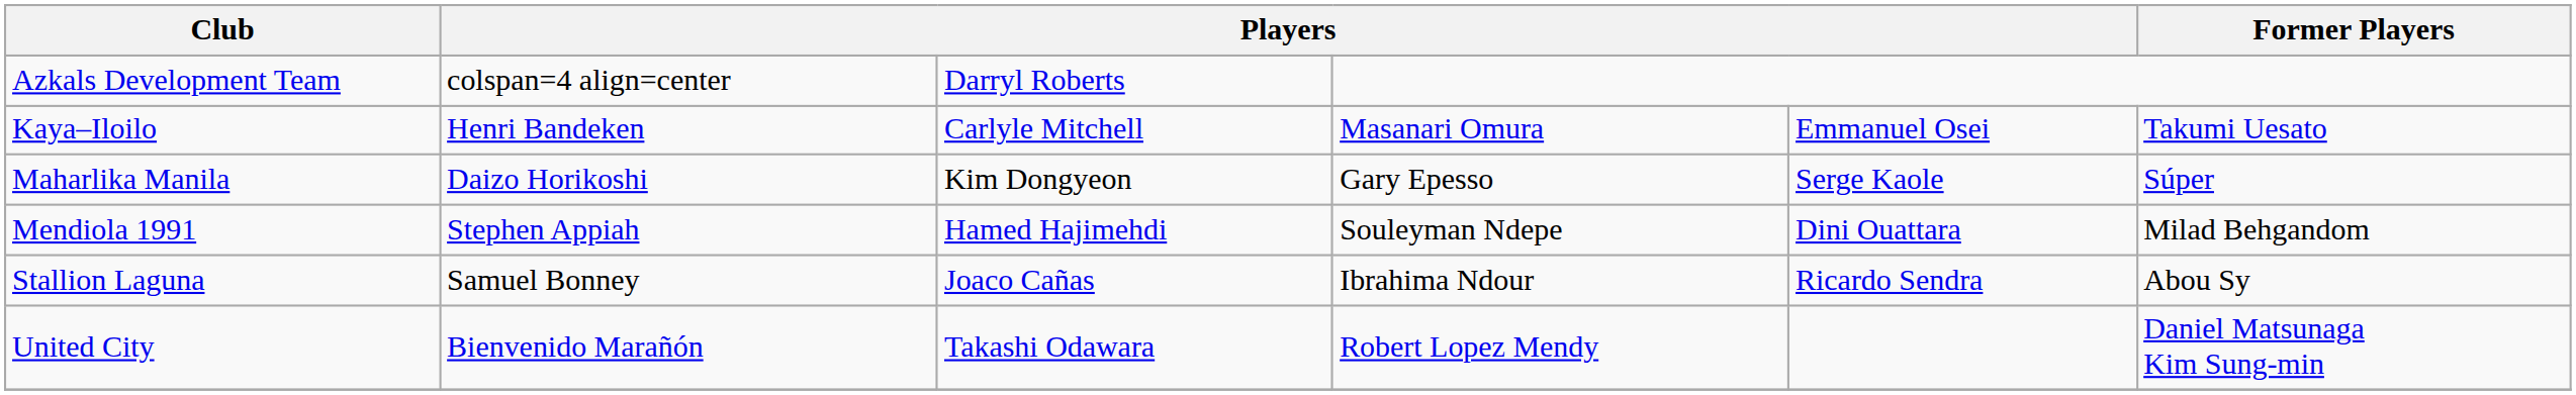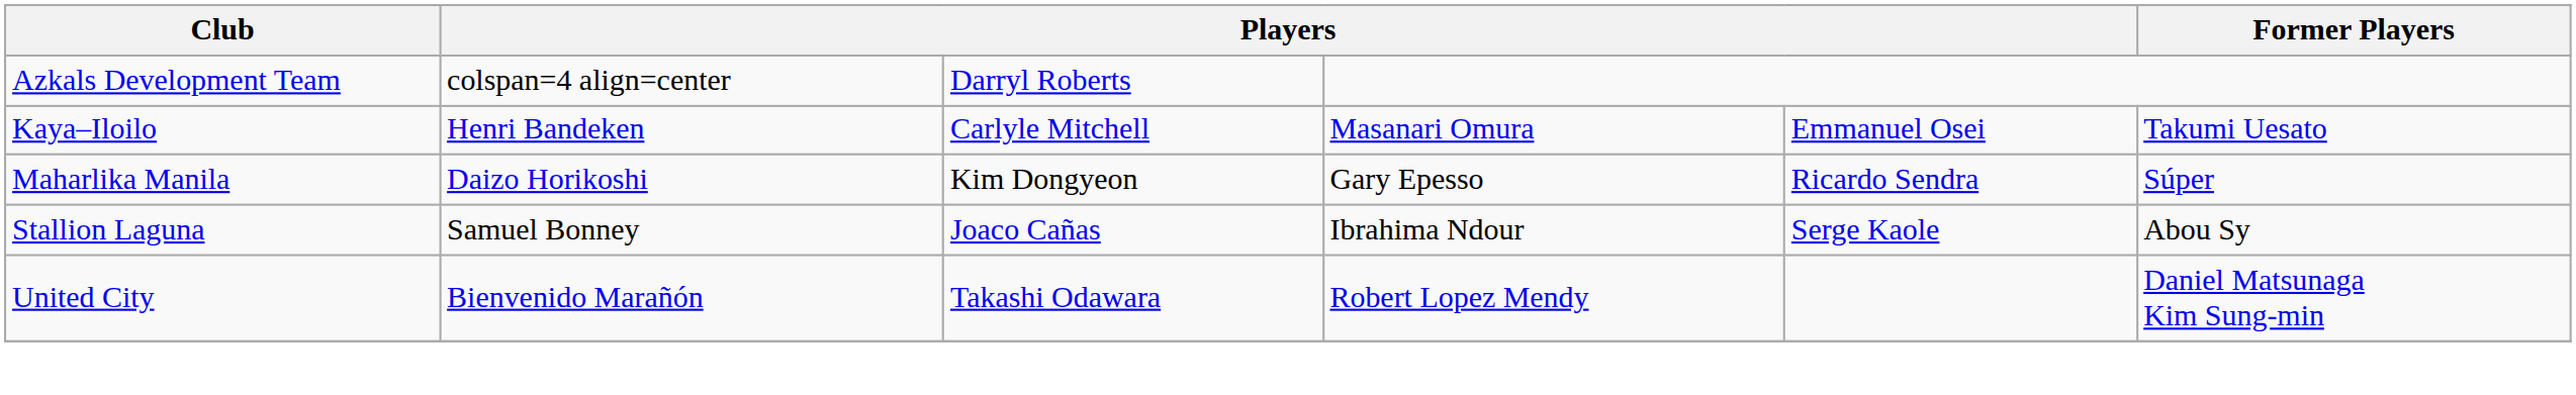Maharlika Manila | column 5: Serge Kaole -> Ricardo Sendra
- row: Mendiola 1991 | Stephen Appiah | Hamed Hajimehdi | Souleyman Ndepe | Dini Ouattara | Milad Behgandom
Stallion Laguna | column 5: Ricardo Sendra -> Serge Kaole
